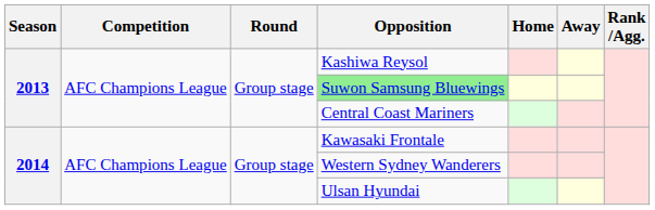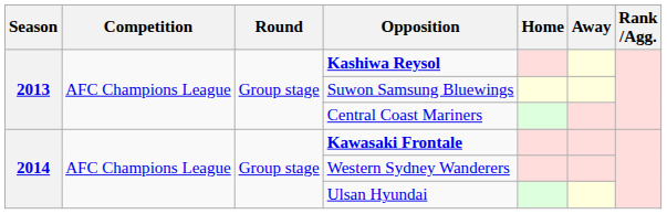Kashiwa Reysol | Opposition: normal -> bold
Suwon Samsung Bluewings | Opposition: lightgreen background -> no background
Kawasaki Frontale | Opposition: normal -> bold
